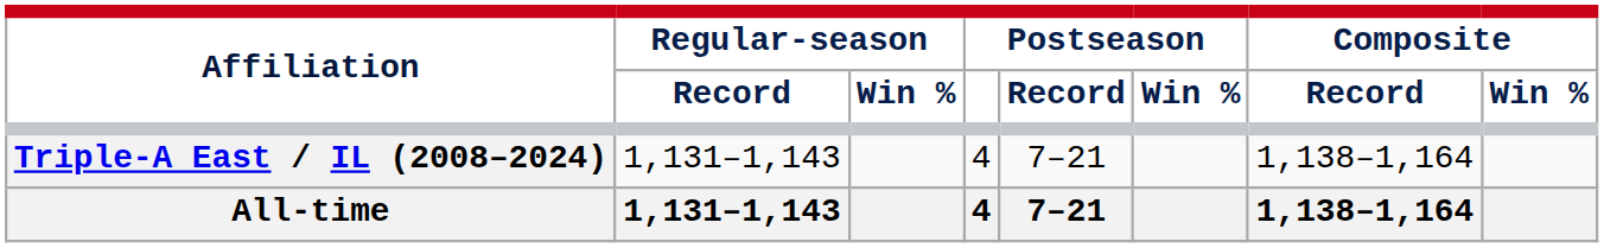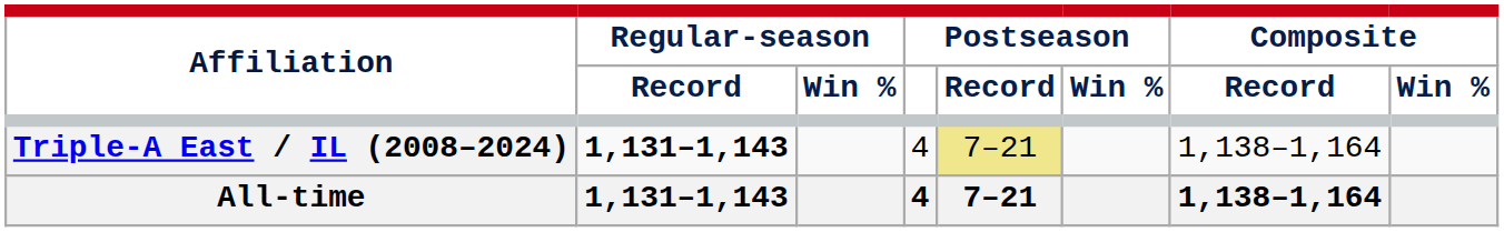Triple-A East / IL (2008–2024) | Regular-season / Record: normal -> bold
Triple-A East / IL (2008–2024) | Postseason / Record: no background -> khaki background
